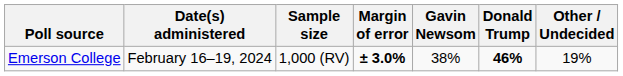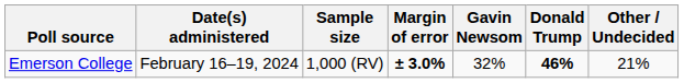Emerson College | Gavin Newsom: 38% -> 32%
Emerson College | Other / Undecided: 19% -> 21%
